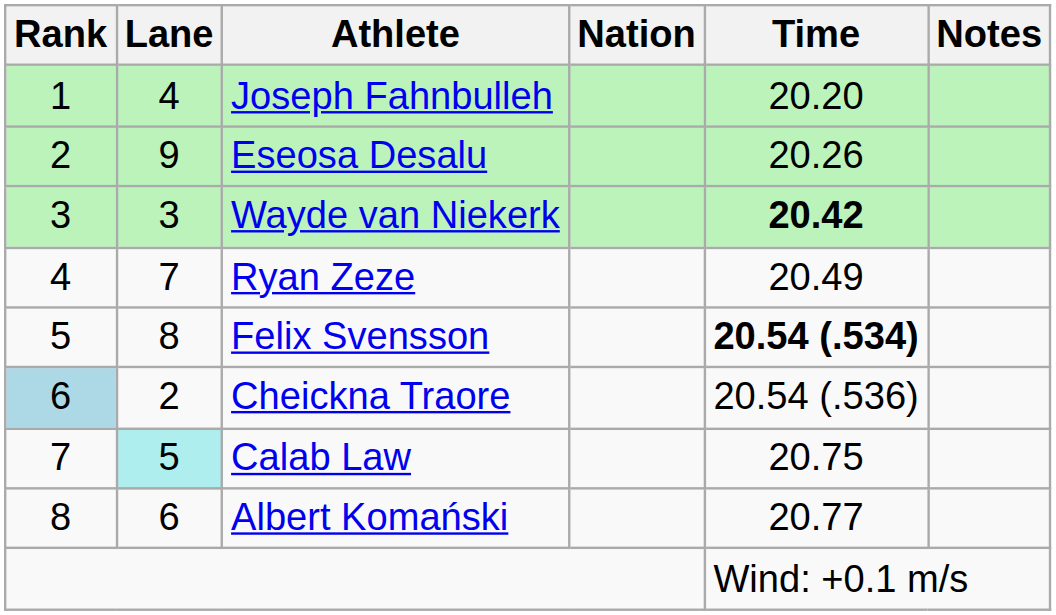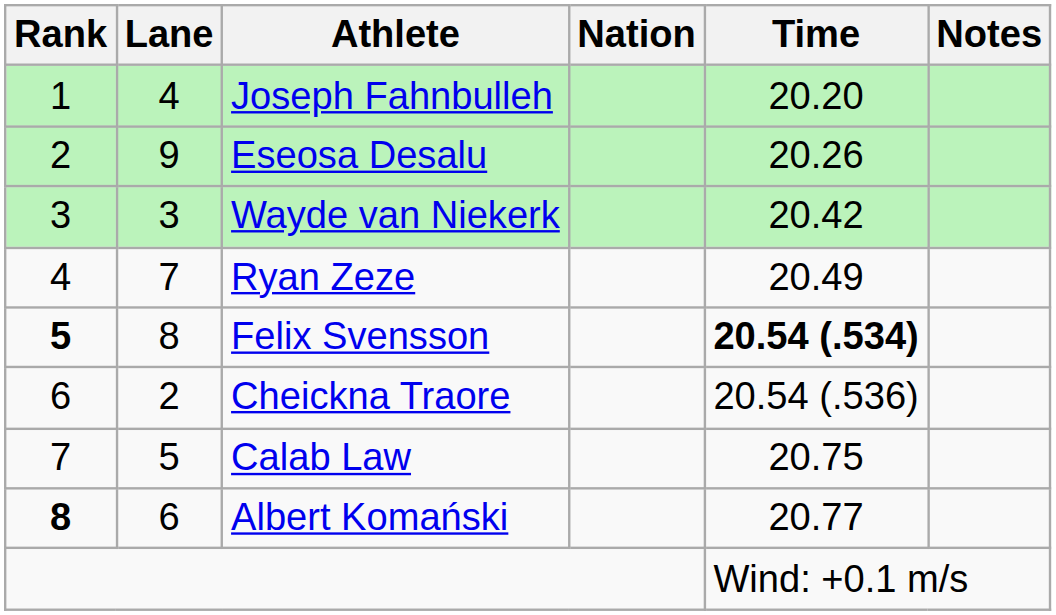Wayde van Niekerk | Time: bold -> normal
Felix Svensson | Rank: normal -> bold
Cheickna Traore | Rank: lightblue background -> no background
Calab Law | Lane: paleturquoise background -> no background
Albert Komański | Rank: normal -> bold
